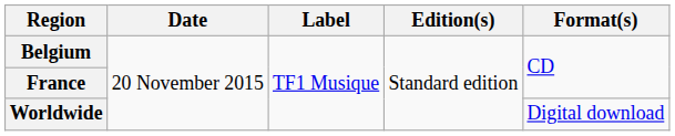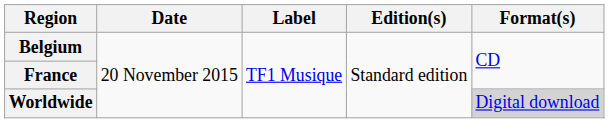Worldwide | Format(s): no background -> lightgrey background
